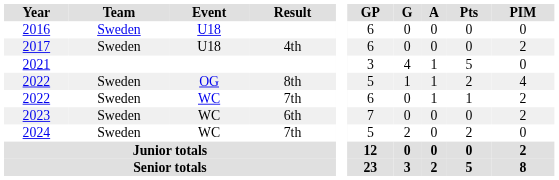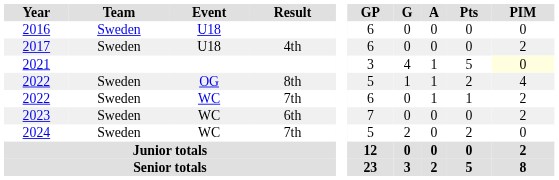2021 | PIM: no background -> lightyellow background
